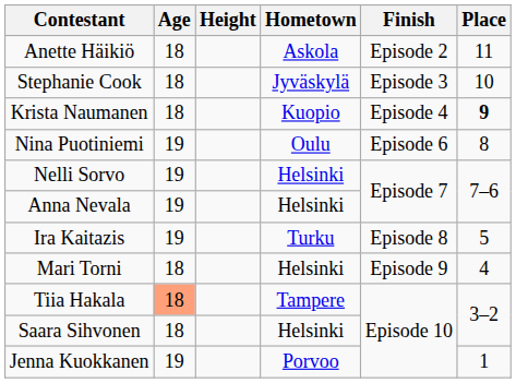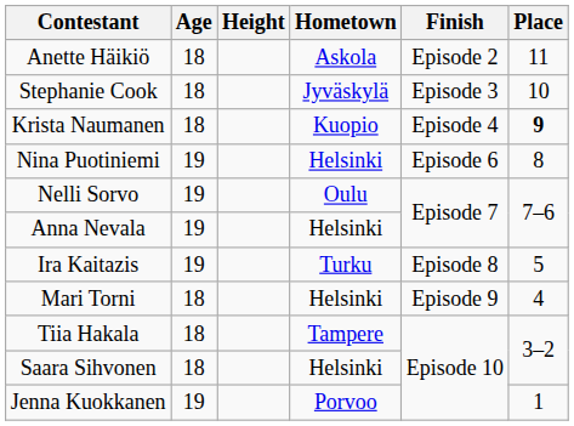Nina Puotiniemi | Hometown: Oulu -> Helsinki
Nelli Sorvo | Hometown: Helsinki -> Oulu
Tiia Hakala | Age: lightsalmon background -> no background
